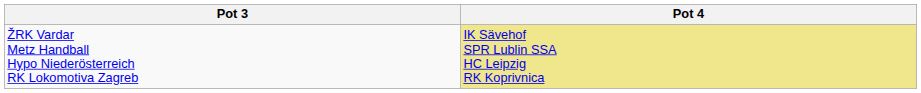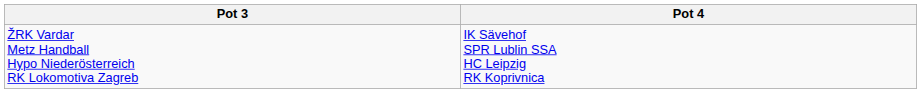row 2 | Pot 4: khaki background -> no background
